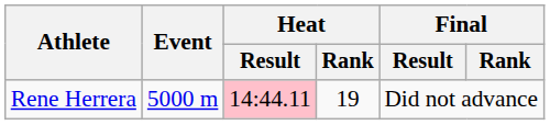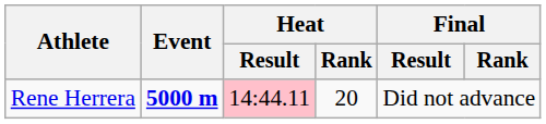Rene Herrera | Event: normal -> bold
Rene Herrera | Heat / Rank: 19 -> 20
